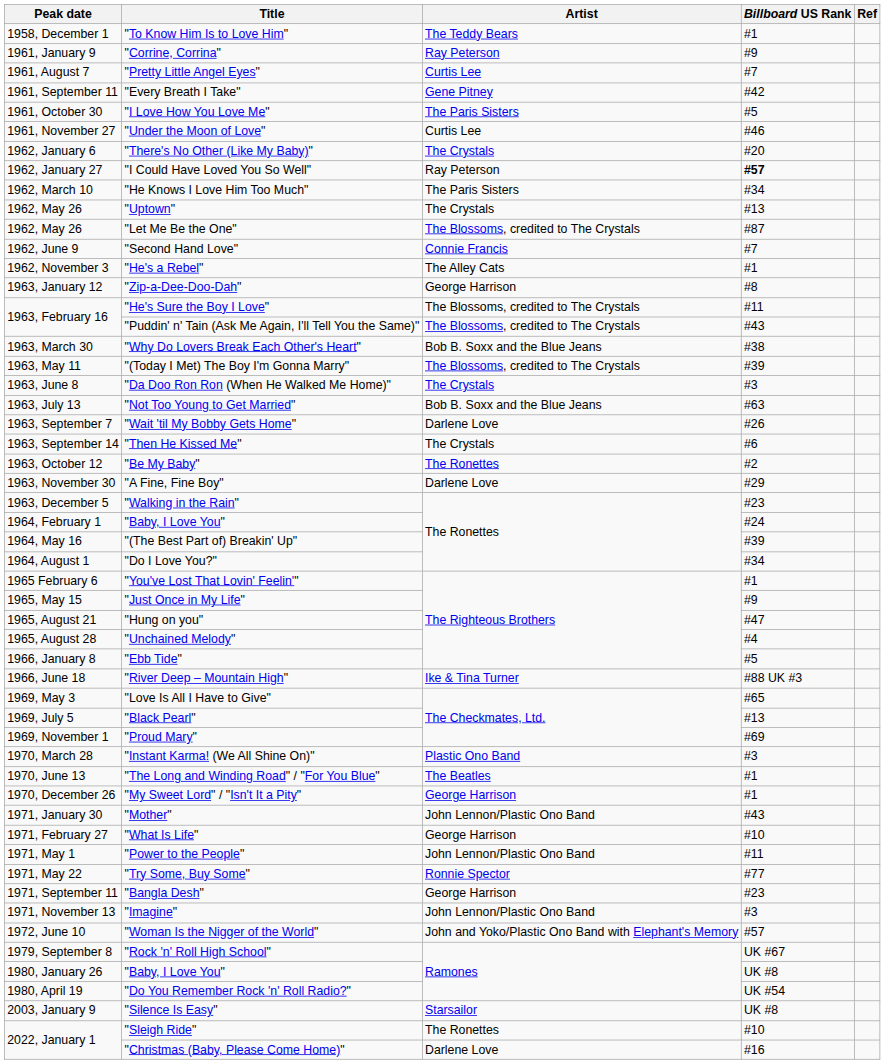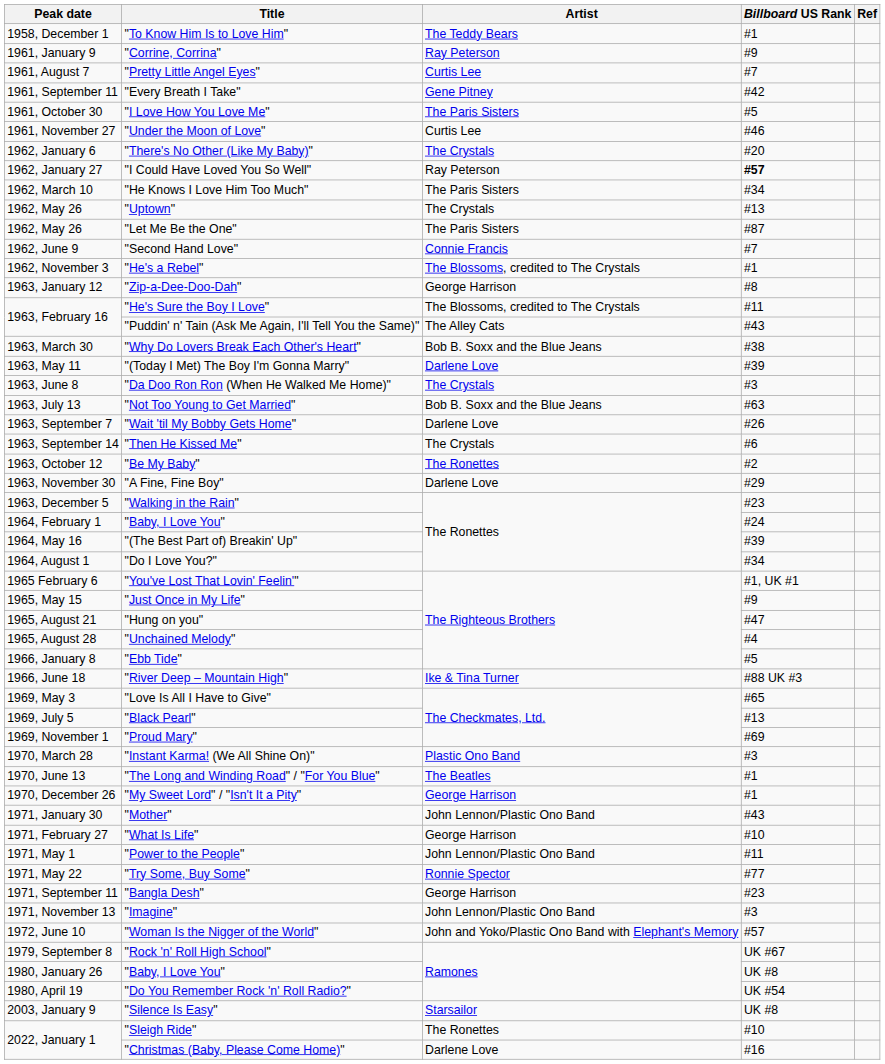"Let Me Be the One" | Artist: The Blossoms, credited to The Crystals -> The Paris Sisters
"He's a Rebel" | Artist: The Alley Cats -> The Blossoms, credited to The Crystals
"Puddin' n' Tain (Ask Me Again, I'll Tell You the Same)" | Artist: The Blossoms, credited to The Crystals -> The Alley Cats
"(Today I Met) The Boy I'm Gonna Marry" | Artist: The Blossoms, credited to The Crystals -> Darlene Love
"You've Lost That Lovin' Feelin'" | Billboard US Rank: #1 -> #1, UK #1
